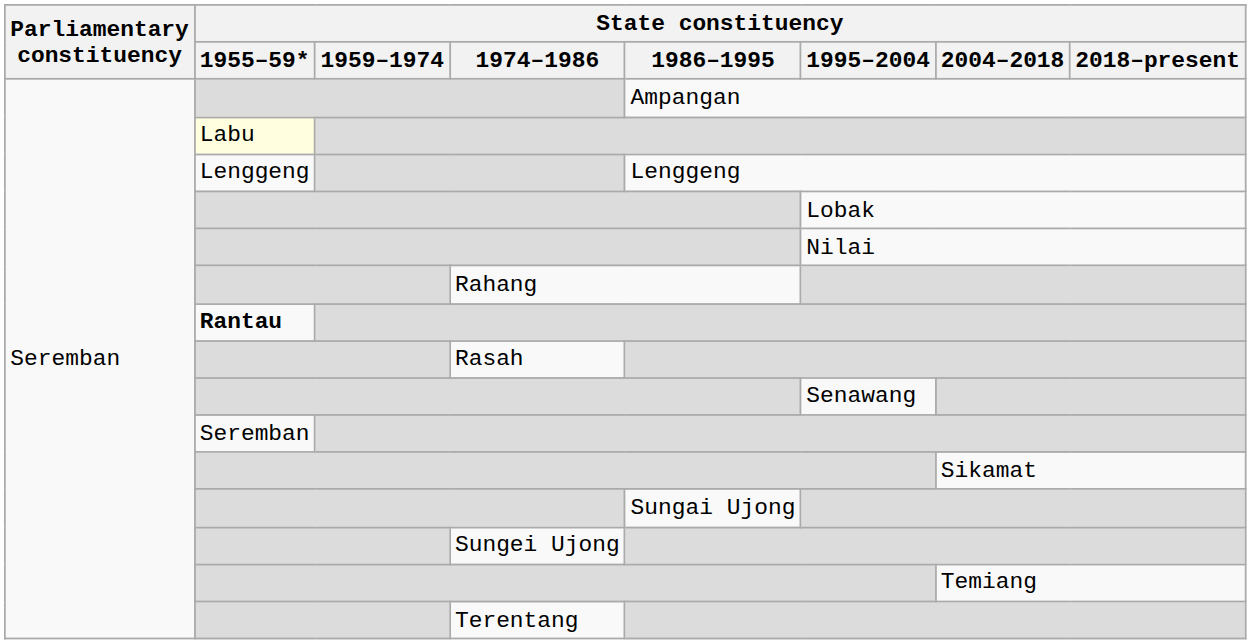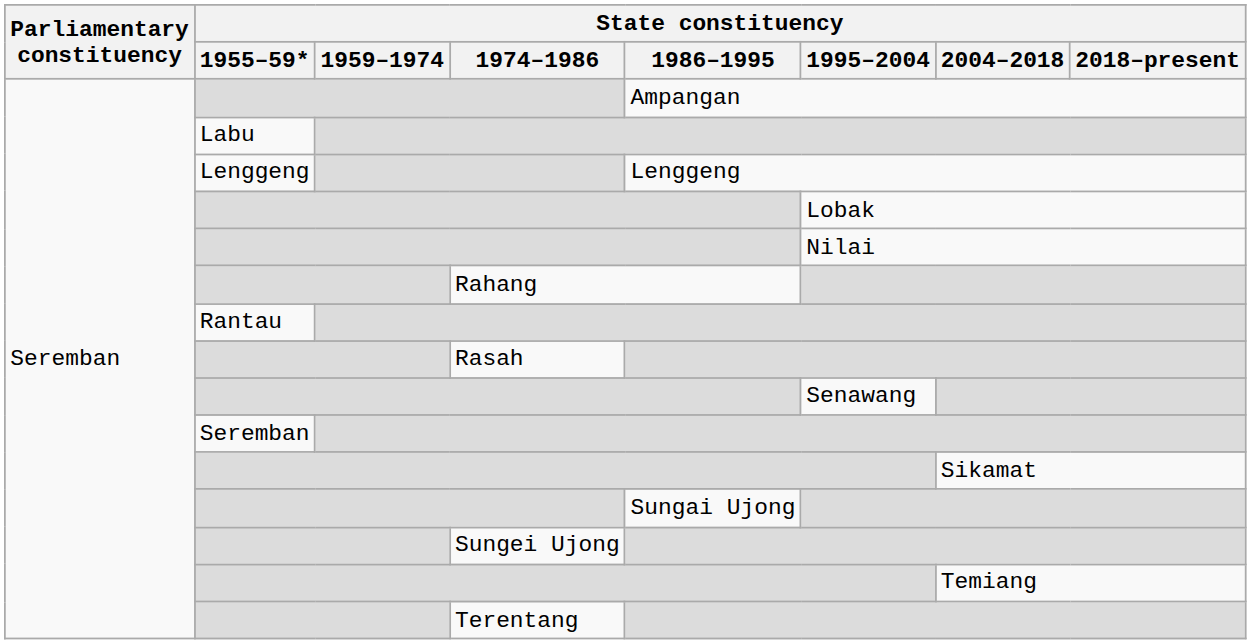Labu | State constituency / 1955–59*: lightyellow background -> no background
Rantau | State constituency / 1955–59*: bold -> normal
